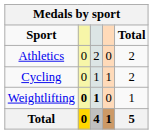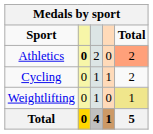Athletics | column 2: normal -> bold
Athletics | Total: no background -> lightsalmon background
Weightlifting | column 2: bold -> normal
Weightlifting | column 3: bold -> normal
Weightlifting | Total: no background -> khaki background
